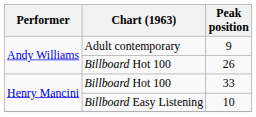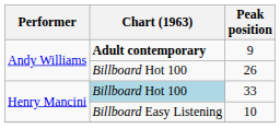9 | Chart (1963): normal -> bold
33 | Chart (1963): no background -> lightblue background
